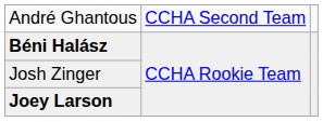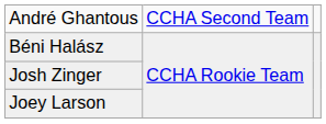Béni Halász | column 1: bold -> normal
Joey Larson | column 1: bold -> normal
